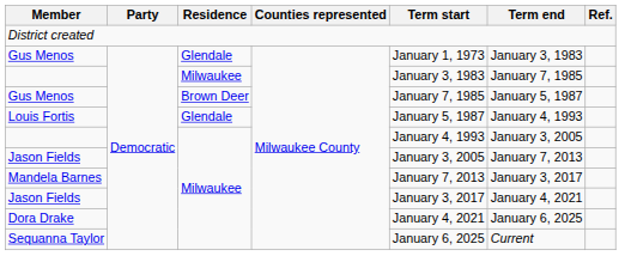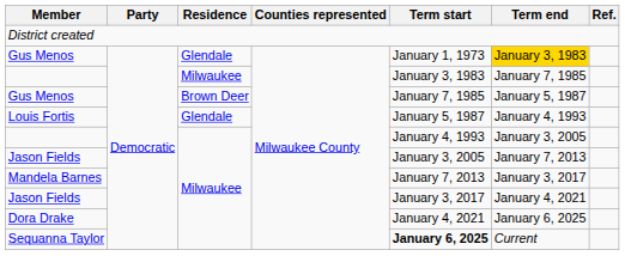Gus Menos / Glendale | Term end: no background -> gold background
Sequanna Taylor | Term start: normal -> bold
